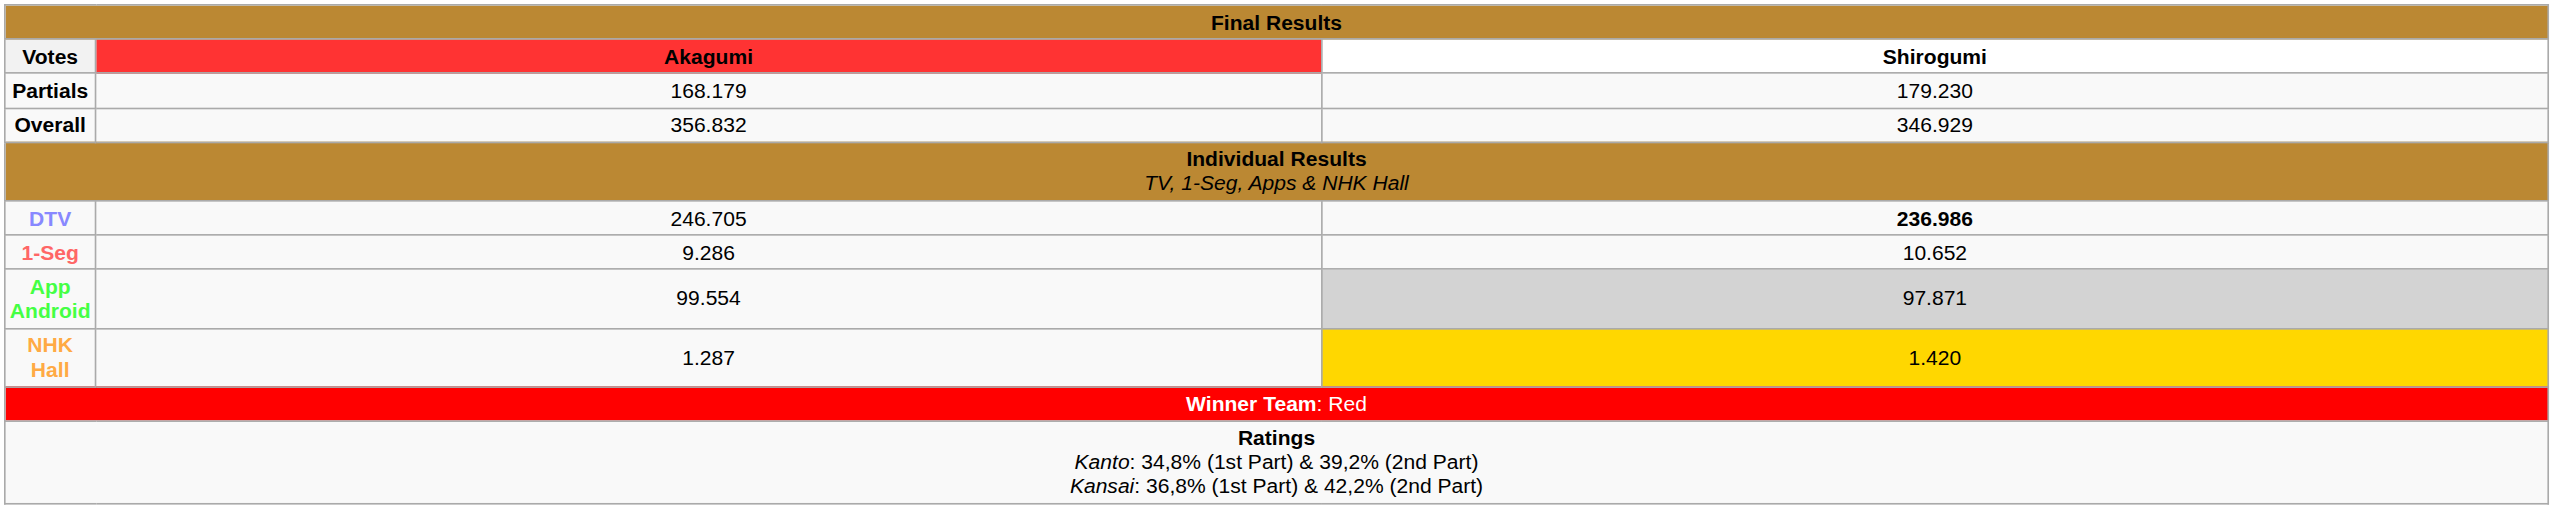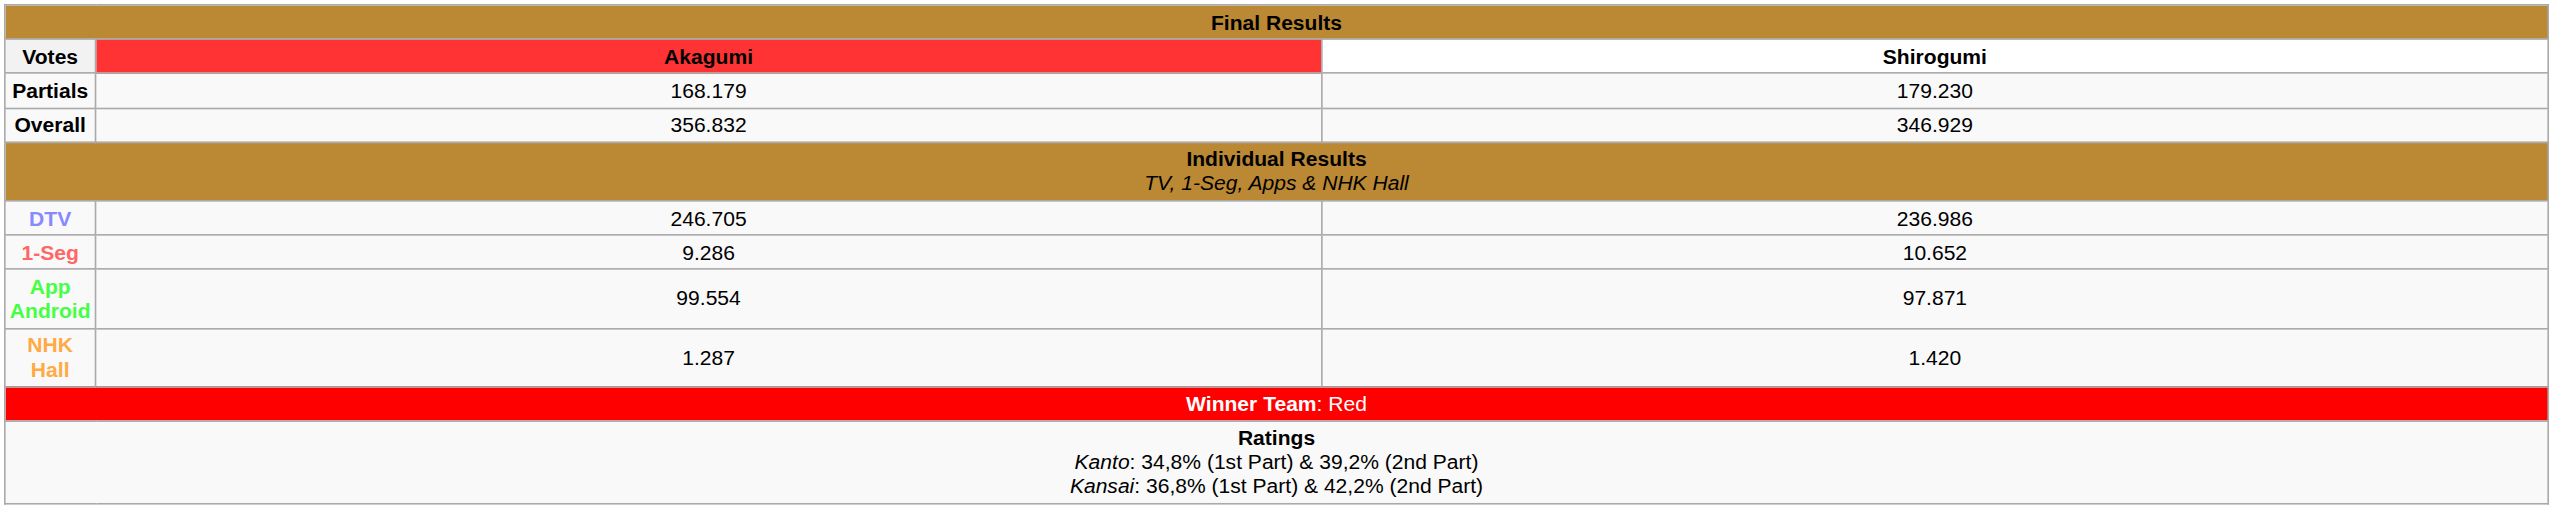DTV | Shirogumi: bold -> normal
App Android | Shirogumi: lightgrey background -> no background
NHK Hall | Shirogumi: gold background -> no background
